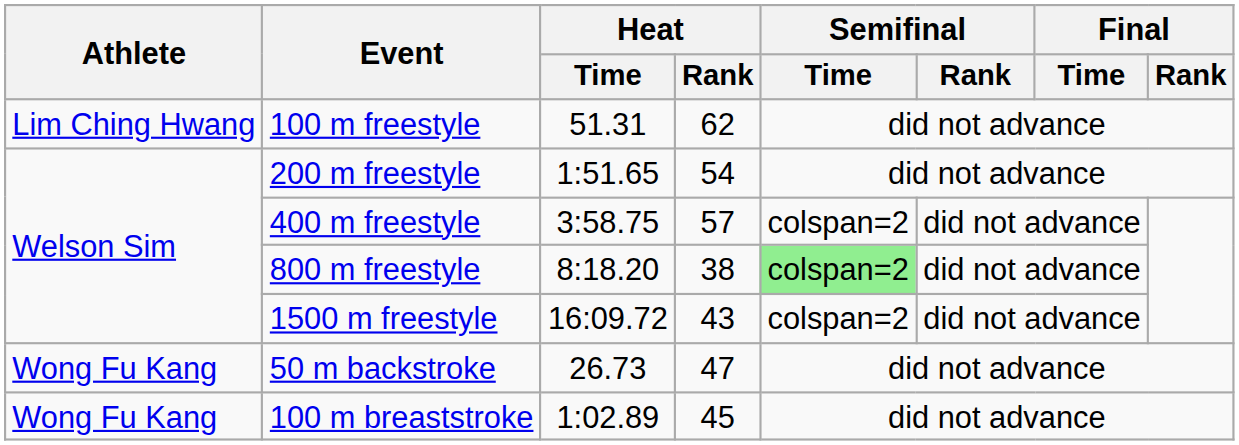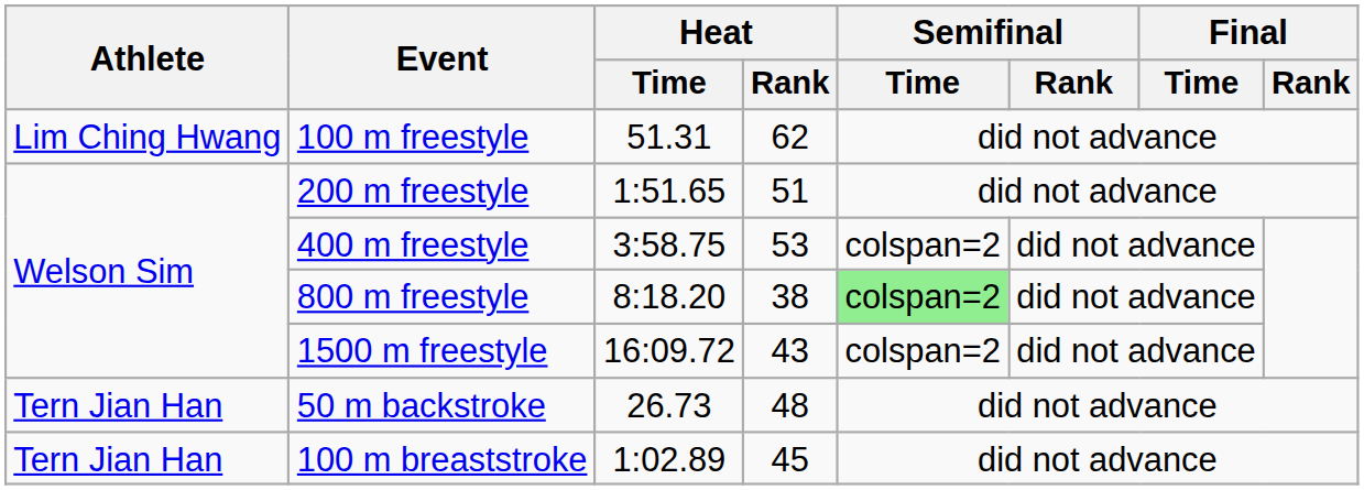200 m freestyle | Heat / Rank: 54 -> 51
400 m freestyle | Heat / Rank: 57 -> 53
50 m backstroke | Athlete: Wong Fu Kang -> Tern Jian Han
50 m backstroke | Heat / Rank: 47 -> 48
100 m breaststroke | Athlete: Wong Fu Kang -> Tern Jian Han
